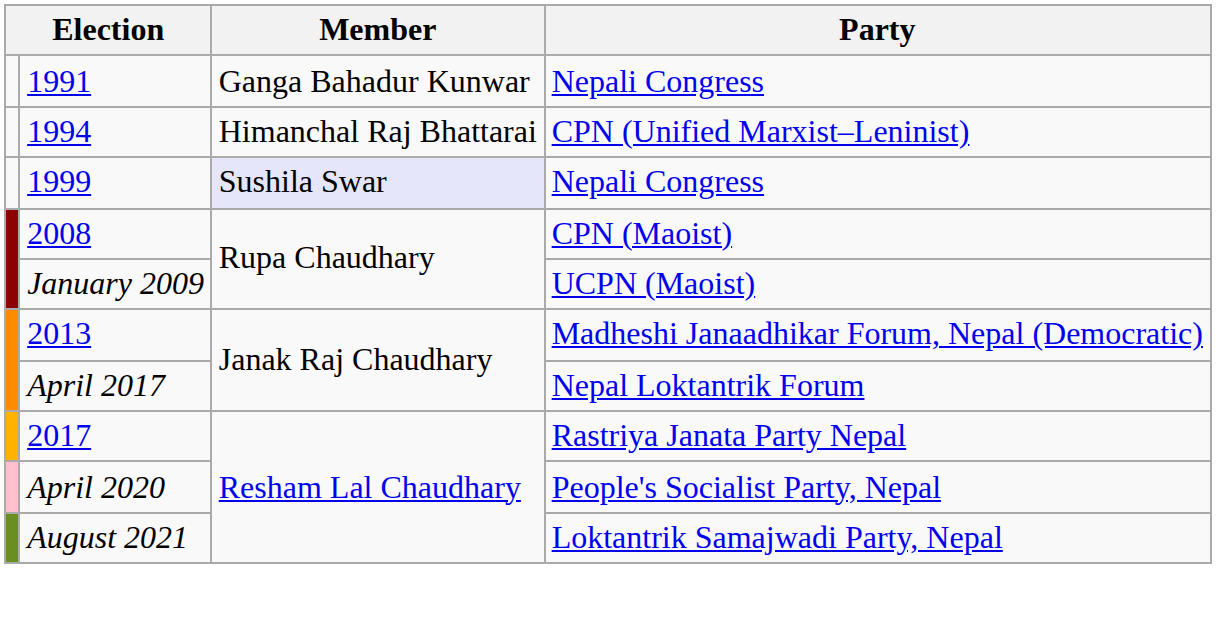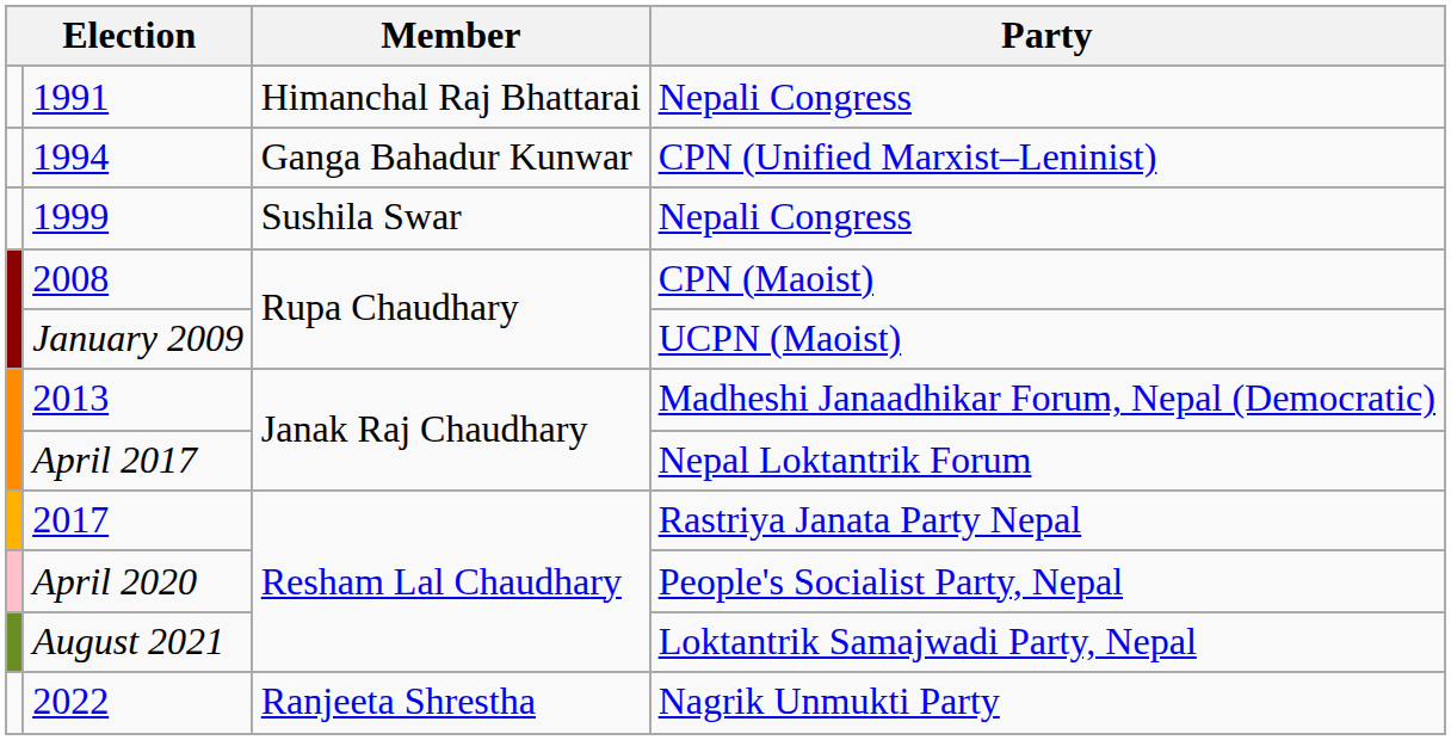1991 / Nepali Congress | Member: Ganga Bahadur Kunwar -> Himanchal Raj Bhattarai
CPN (Unified Marxist–Leninist) | Member: Himanchal Raj Bhattarai -> Ganga Bahadur Kunwar
1999 / Nepali Congress | Member: lavender background -> no background
+ row: 2022 | Ranjeeta Shrestha | Nagrik Unmukti Party
